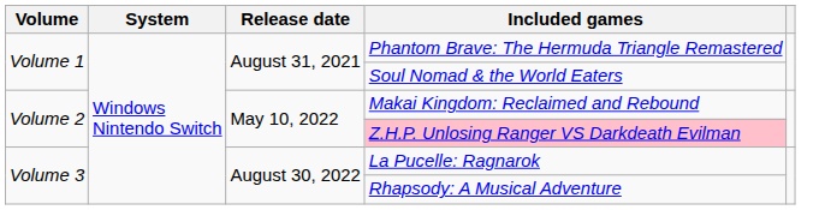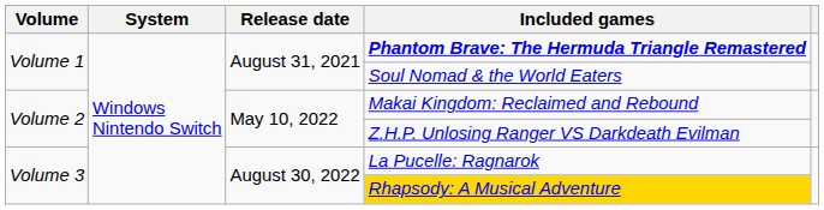Phantom Brave: The Hermuda Triangle Remastered | Included games: normal -> bold
Z.H.P. Unlosing Ranger VS Darkdeath Evilman | Included games: pink background -> no background
Rhapsody: A Musical Adventure | Included games: no background -> gold background
